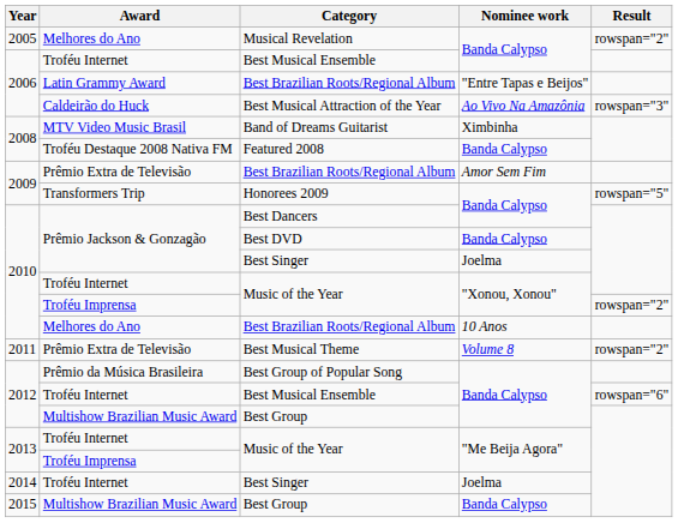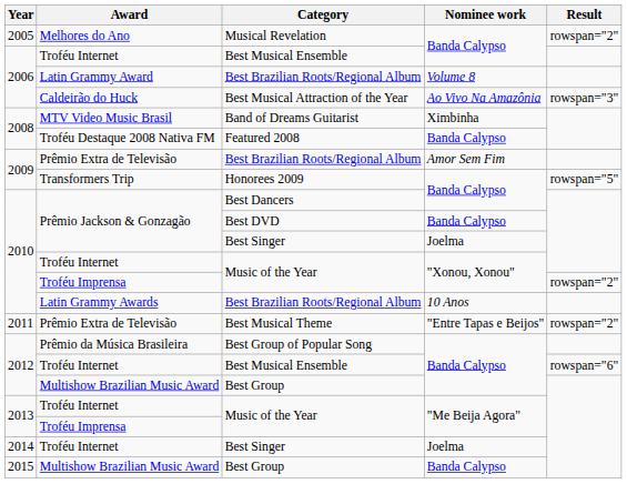2006 / Best Brazilian Roots/Regional Album | Nominee work: "Entre Tapas e Beijos" -> Volume 8
2010 / Best Brazilian Roots/Regional Album | Award: Melhores do Ano -> Latin Grammy Awards
Best Musical Theme | Nominee work: Volume 8 -> "Entre Tapas e Beijos"
